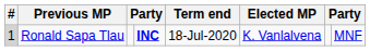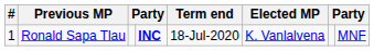Ronald Sapa Tlau | #: lightgrey background -> no background
